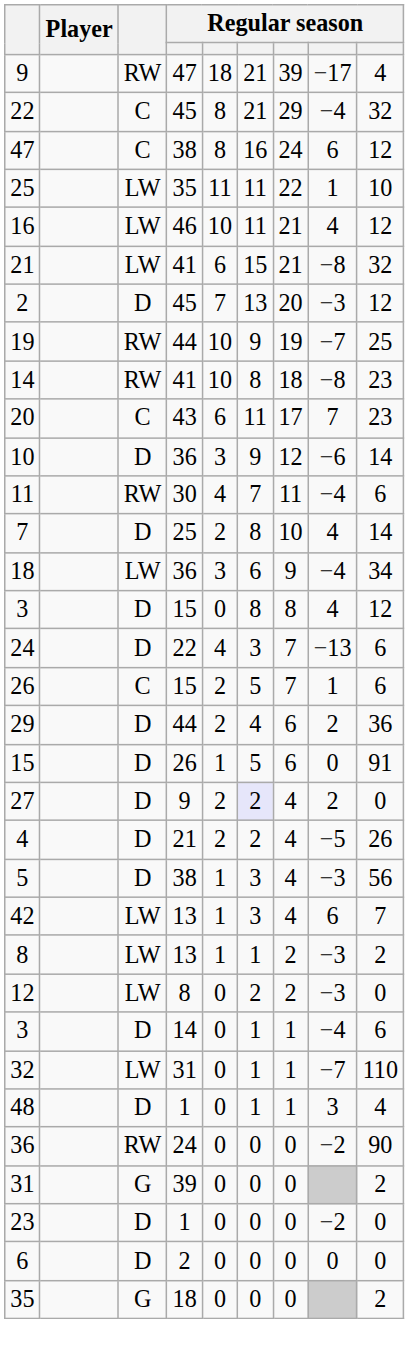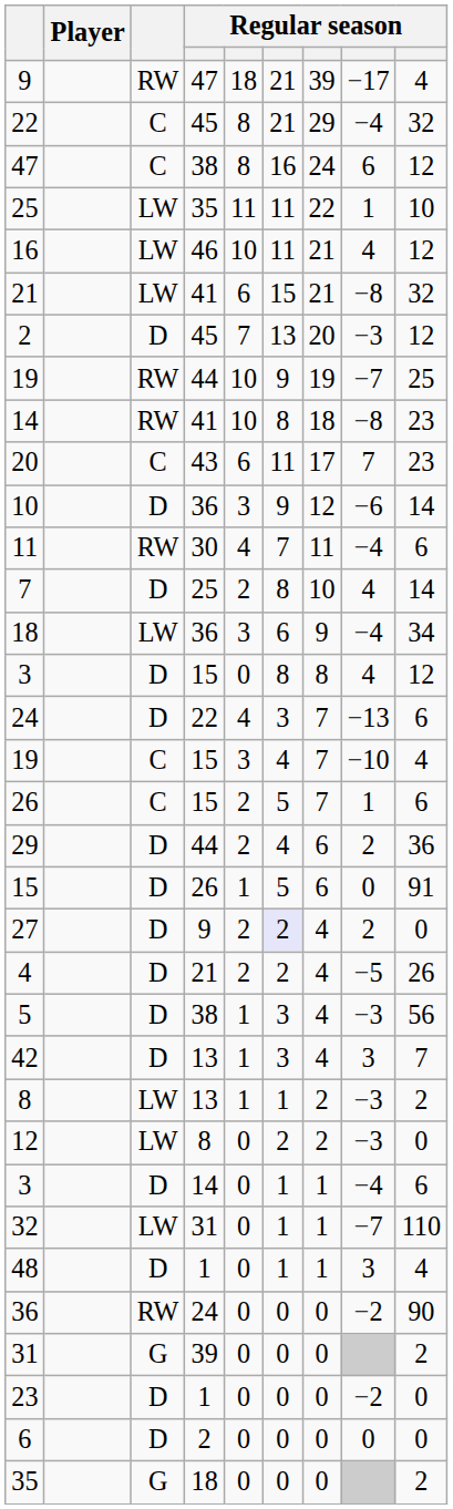+ row: 19 | C | 15 | 3 | 4 | 7 | −10 | 4
42 | column 3: LW -> D
42 | column 8: 6 -> 3
